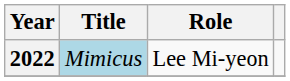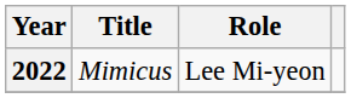2022 | Title: lightblue background -> no background
